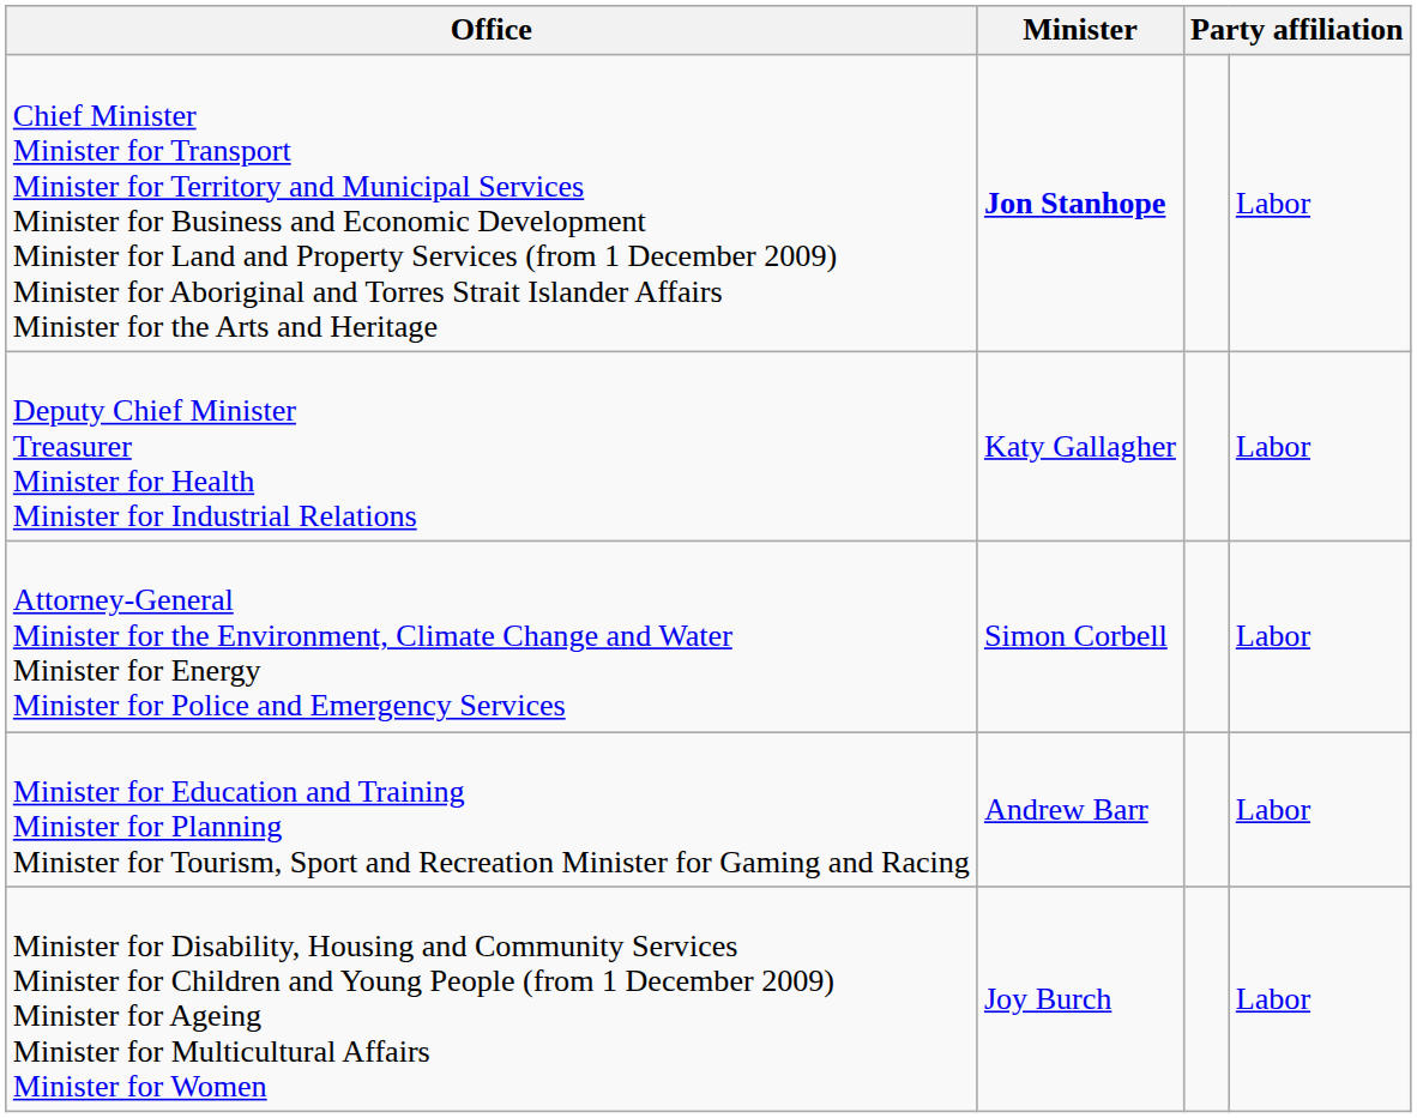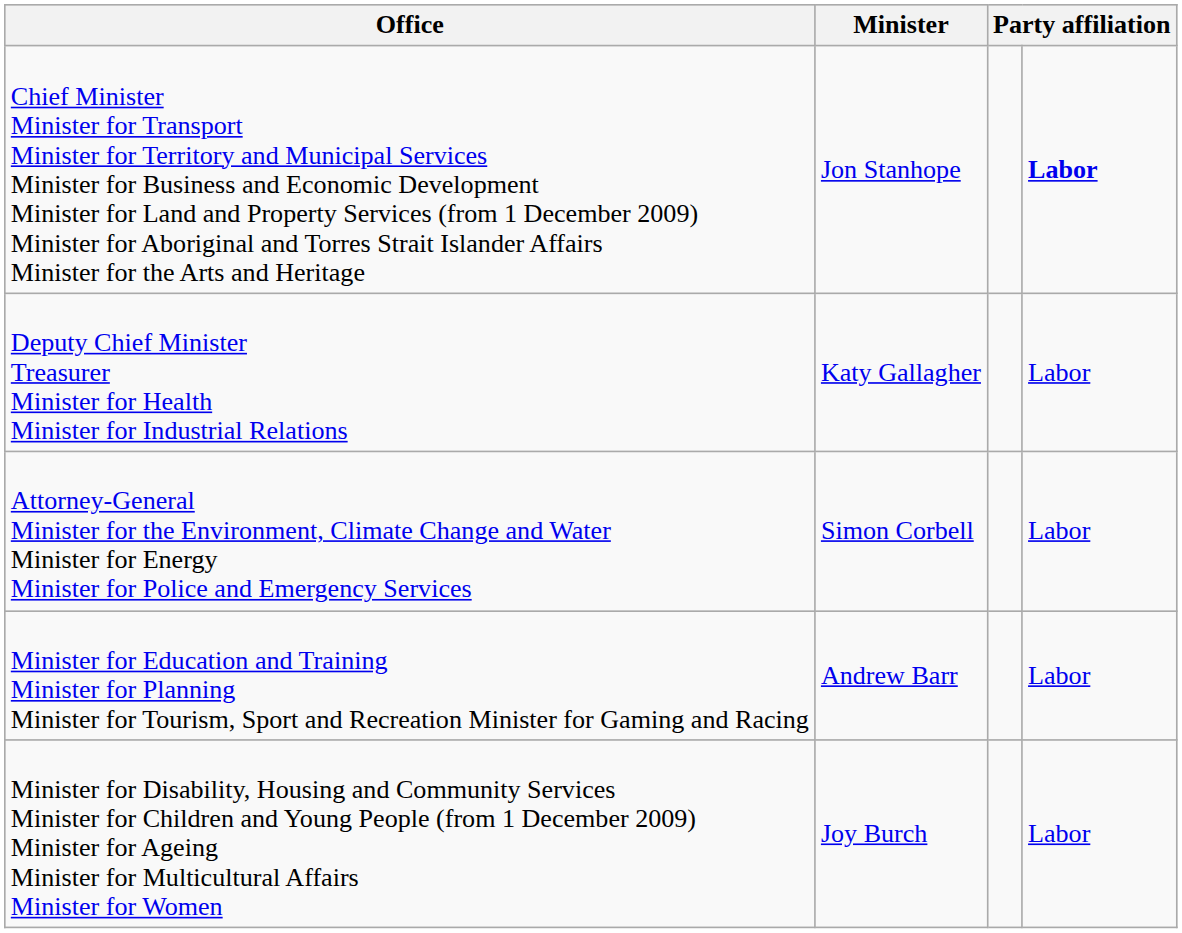row 2 | Minister: bold -> normal
row 2 | column 4: normal -> bold
